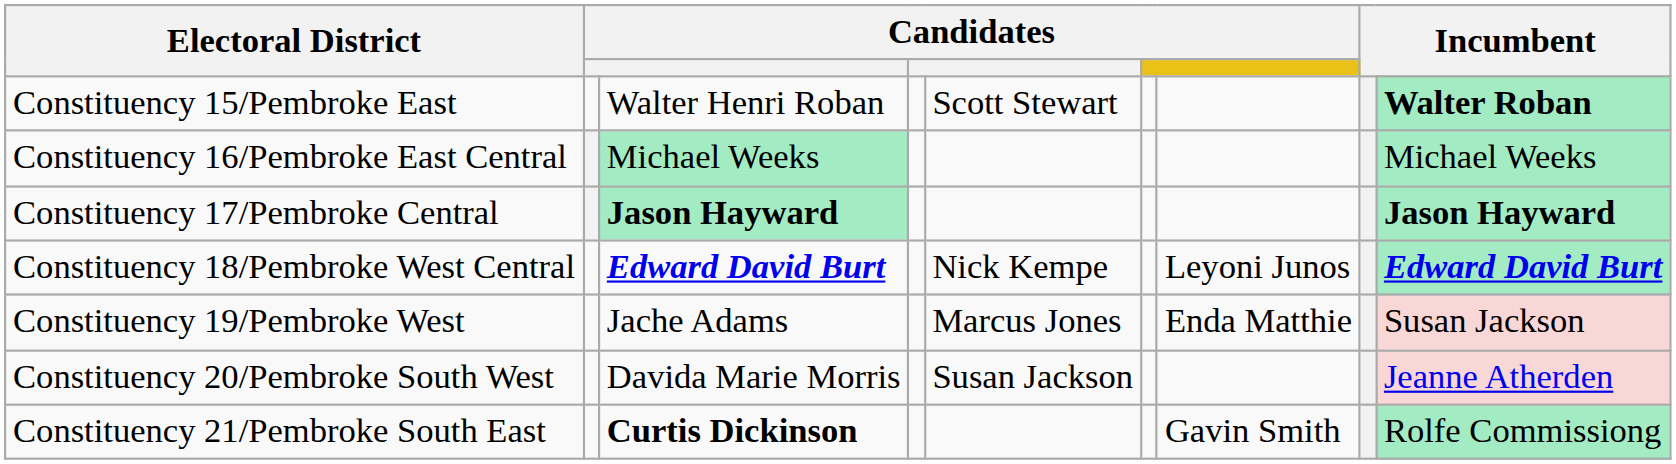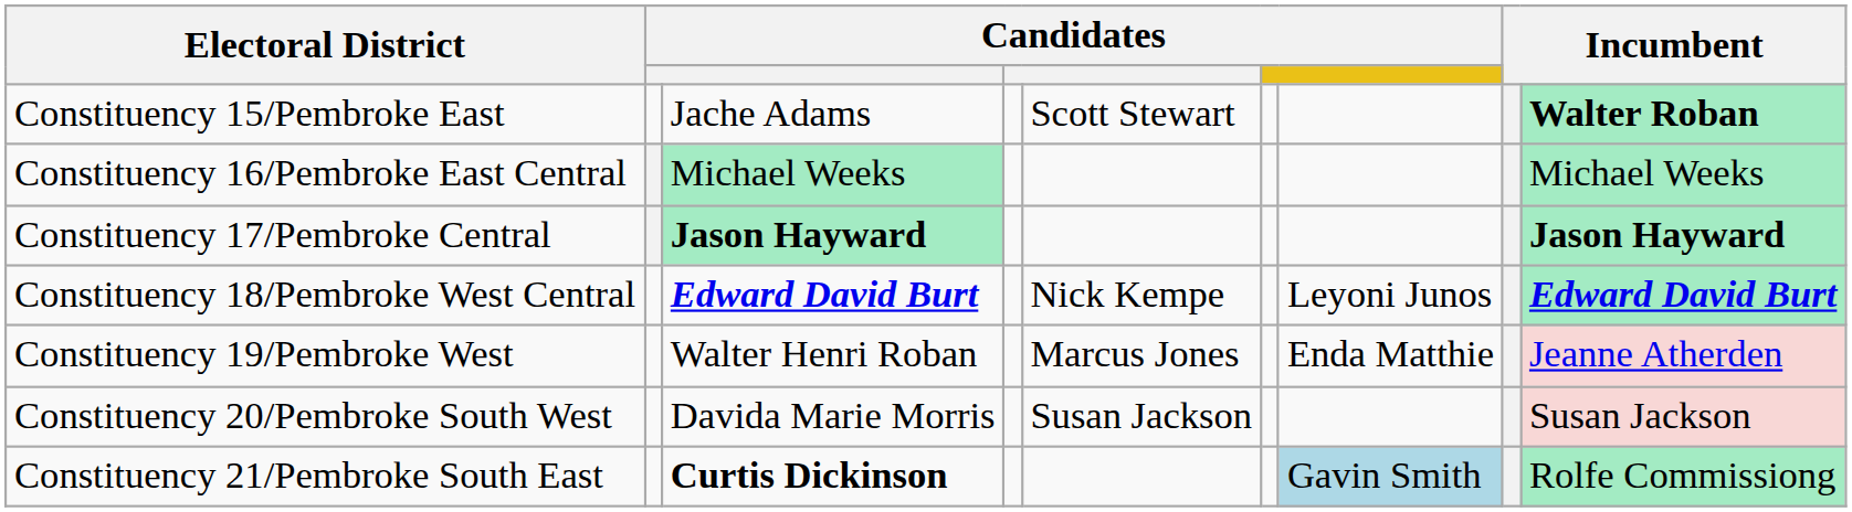Constituency 15/Pembroke East | column 3: Walter Henri Roban -> Jache Adams
Constituency 19/Pembroke West | column 3: Jache Adams -> Walter Henri Roban
Constituency 19/Pembroke West | column 9: Susan Jackson -> Jeanne Atherden
Constituency 20/Pembroke South West | column 9: Jeanne Atherden -> Susan Jackson
Constituency 21/Pembroke South East | column 7: no background -> lightblue background
